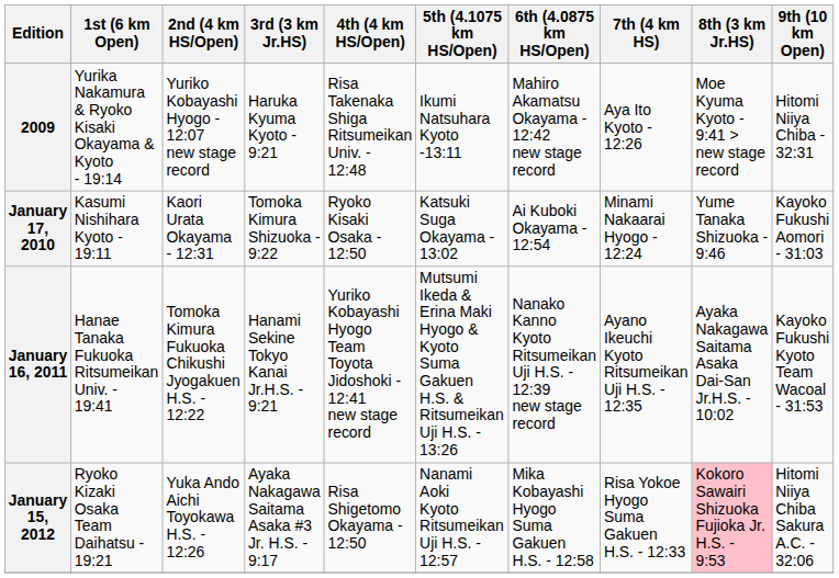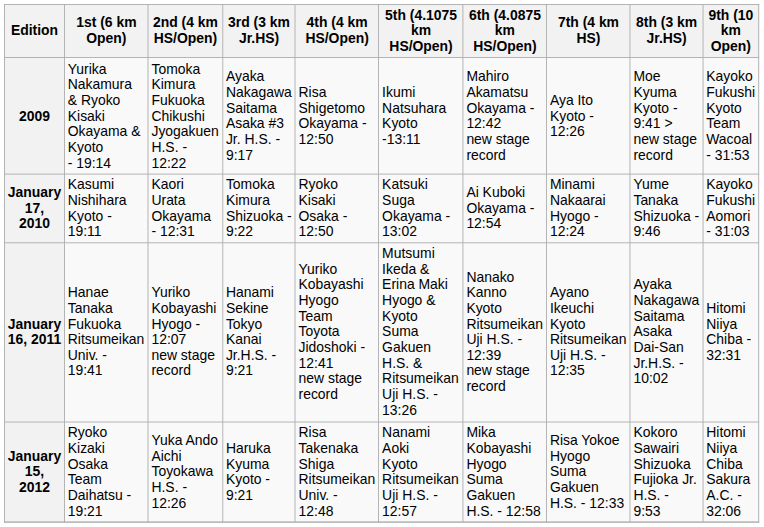2009 | 2nd (4 km HS/Open): Yuriko Kobayashi Hyogo - 12:07 new stage record -> Tomoka Kimura Fukuoka Chikushi Jyogakuen H.S. - 12:22
2009 | 3rd (3 km Jr.HS): Haruka Kyuma Kyoto - 9:21 -> Ayaka Nakagawa Saitama Asaka #3 Jr. H.S. - 9:17
2009 | 4th (4 km HS/Open): Risa Takenaka Shiga Ritsumeikan Univ. - 12:48 -> Risa Shigetomo Okayama - 12:50
2009 | 9th (10 km Open): Hitomi Niiya Chiba - 32:31 -> Kayoko Fukushi Kyoto Team Wacoal - 31:53
January 16, 2011 | 2nd (4 km HS/Open): Tomoka Kimura Fukuoka Chikushi Jyogakuen H.S. - 12:22 -> Yuriko Kobayashi Hyogo - 12:07 new stage record
January 16, 2011 | 9th (10 km Open): Kayoko Fukushi Kyoto Team Wacoal - 31:53 -> Hitomi Niiya Chiba - 32:31
January 15, 2012 | 3rd (3 km Jr.HS): Ayaka Nakagawa Saitama Asaka #3 Jr. H.S. - 9:17 -> Haruka Kyuma Kyoto - 9:21
January 15, 2012 | 4th (4 km HS/Open): Risa Shigetomo Okayama - 12:50 -> Risa Takenaka Shiga Ritsumeikan Univ. - 12:48
January 15, 2012 | 8th (3 km Jr.HS): pink background -> no background
